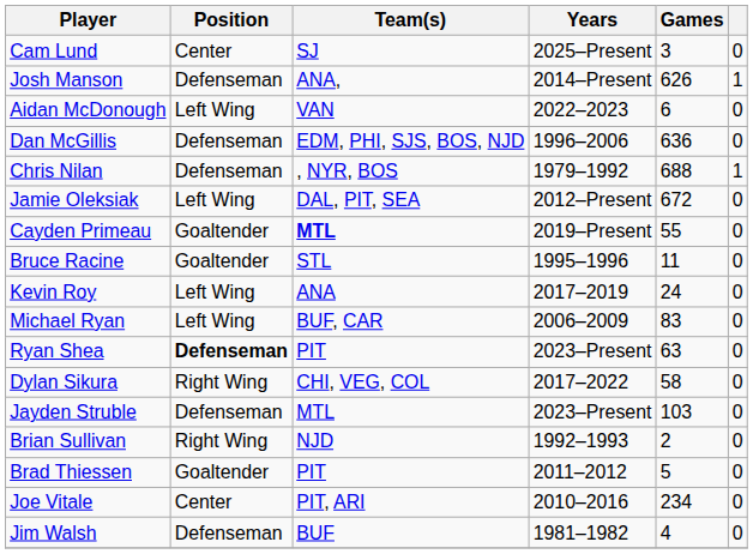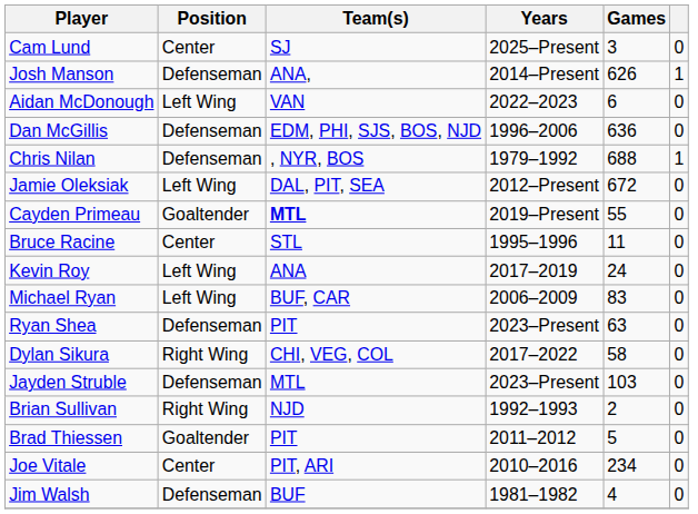Bruce Racine | Position: Goaltender -> Center
Ryan Shea | Position: bold -> normal
